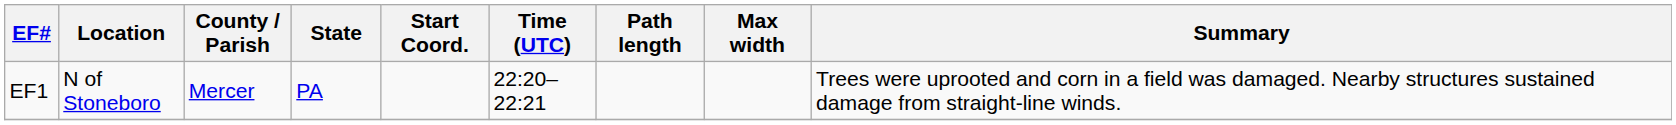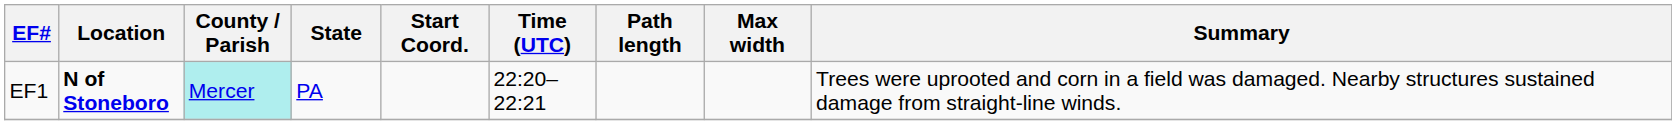EF1 | Location: normal -> bold
EF1 | County / Parish: no background -> paleturquoise background
